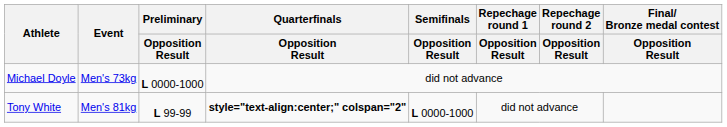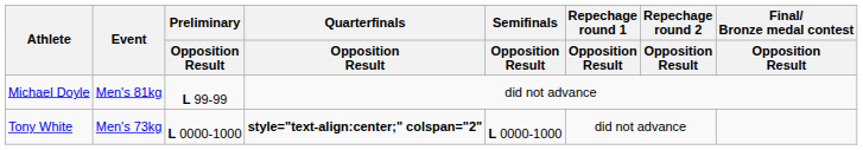Michael Doyle | Event: Men's 73kg -> Men's 81kg
Michael Doyle | Preliminary / Opposition Result: L 0000-1000 -> L 99-99
Tony White | Event: Men's 81kg -> Men's 73kg
Tony White | Preliminary / Opposition Result: L 99-99 -> L 0000-1000
